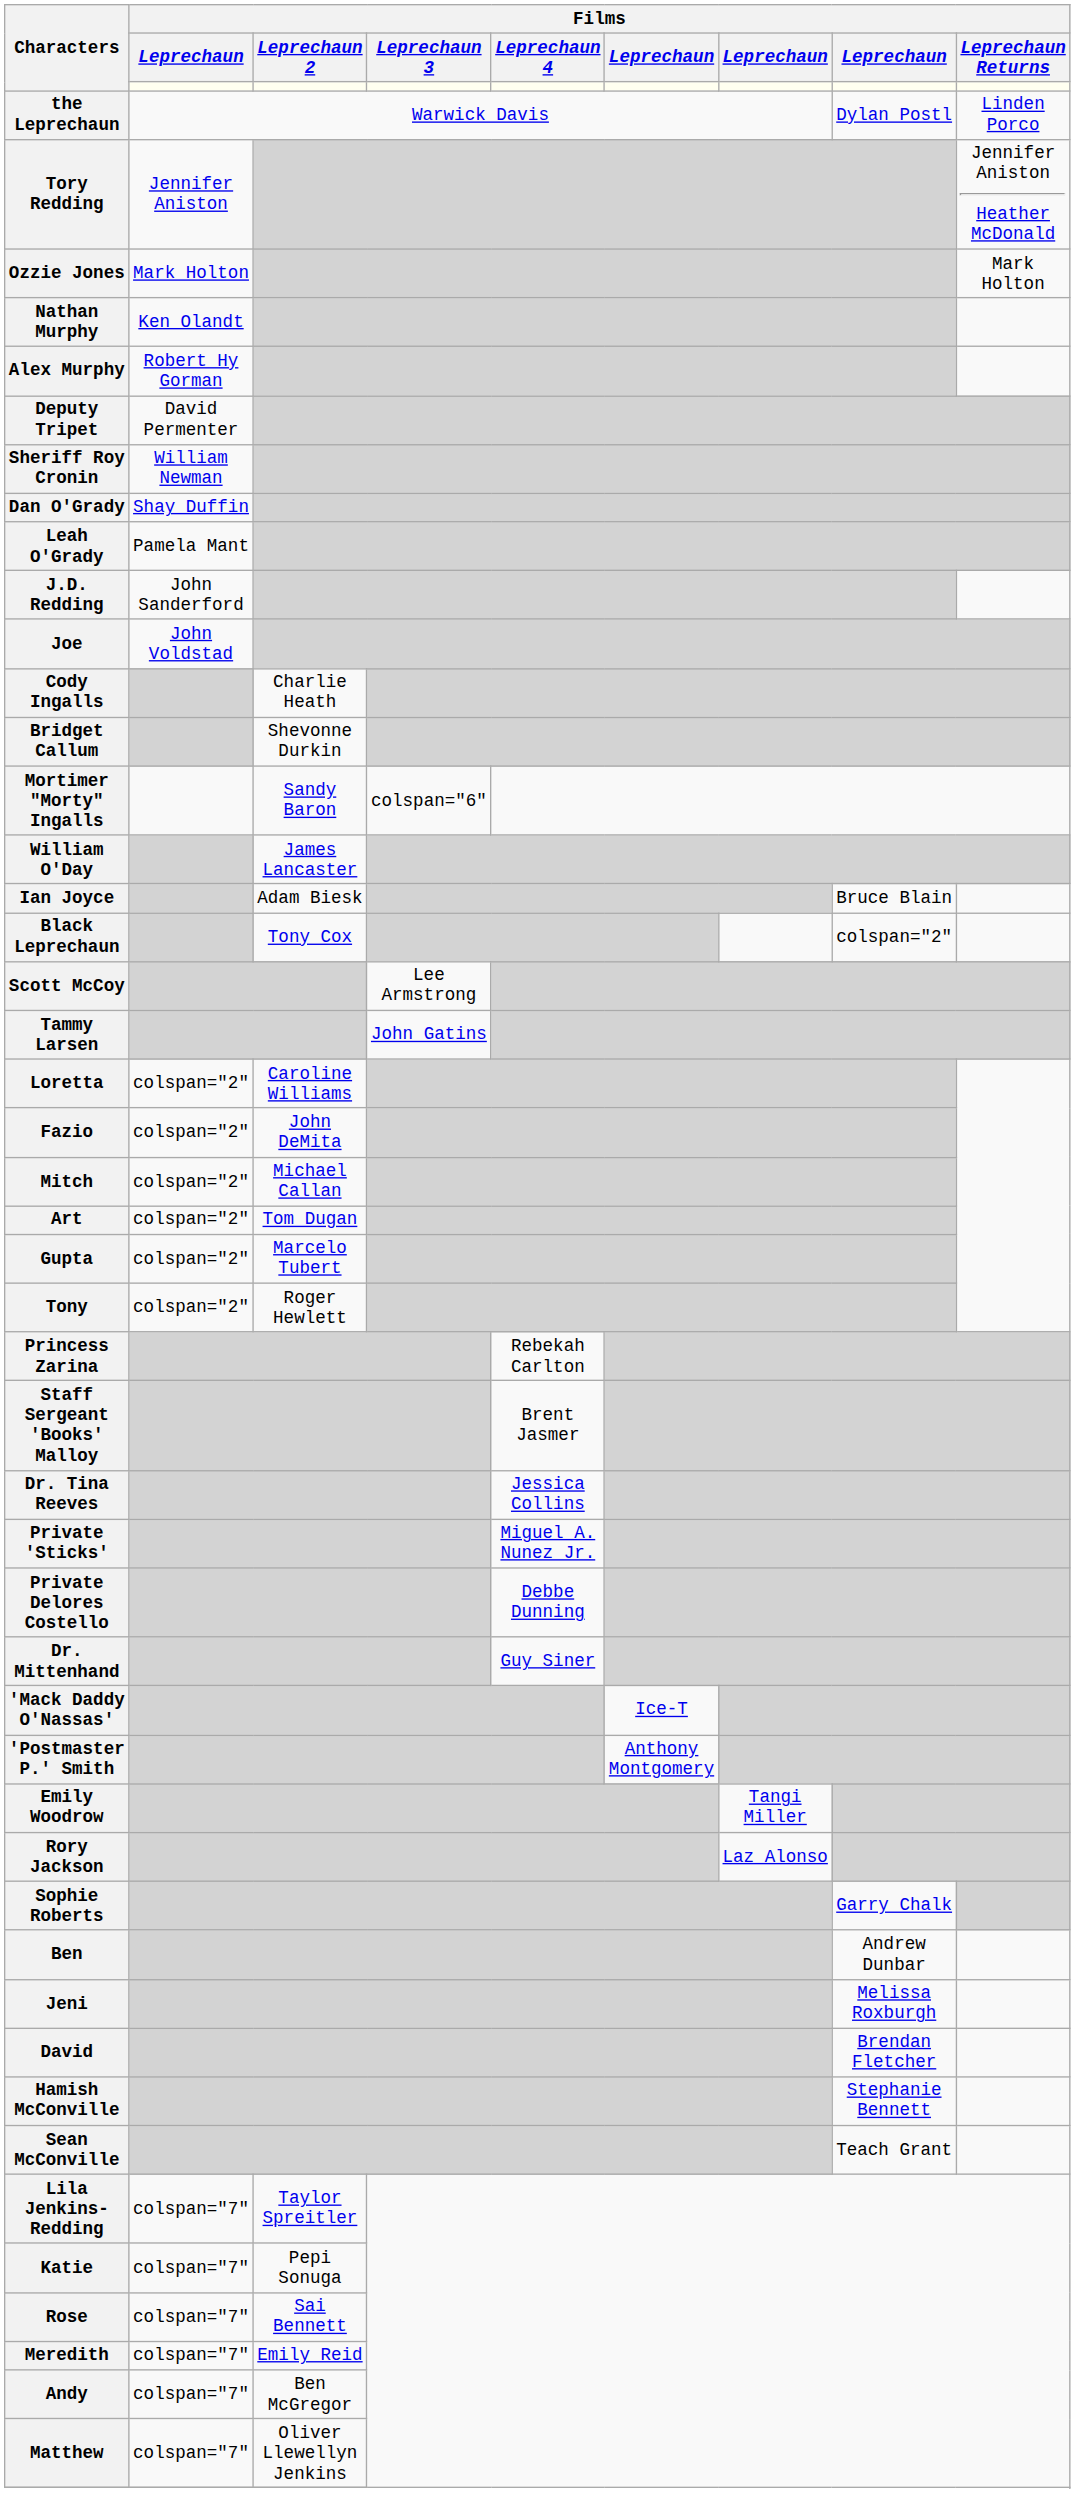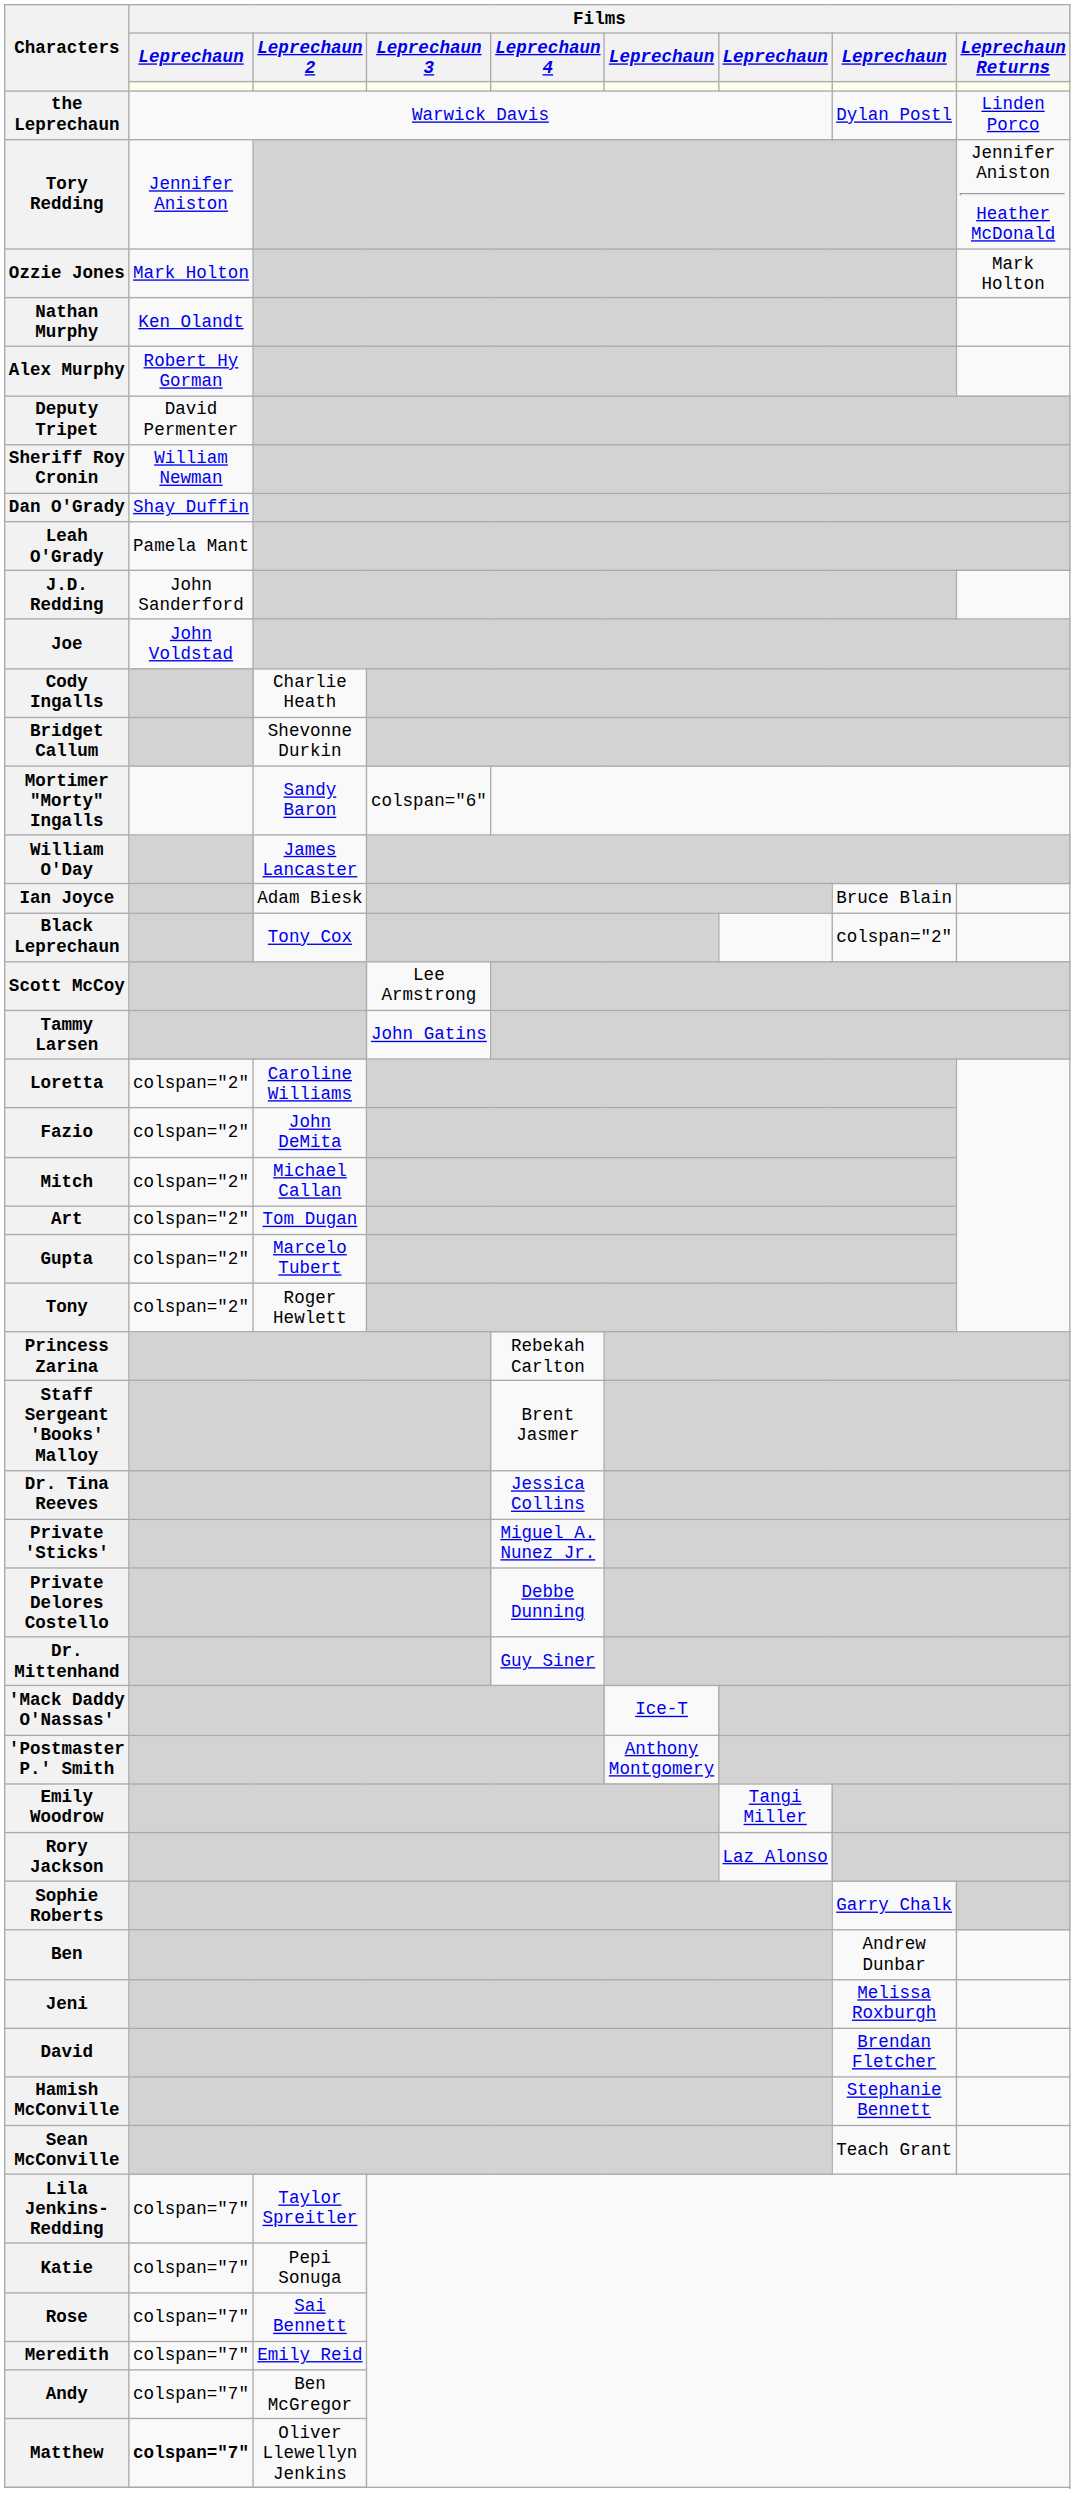Matthew | column 2: normal -> bold
